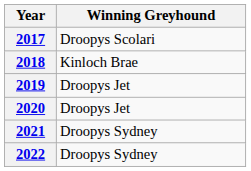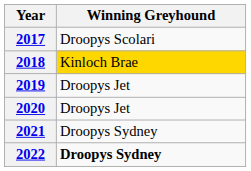2018 | Winning Greyhound: no background -> gold background
2022 | Winning Greyhound: normal -> bold
